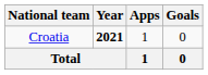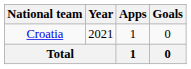Croatia | Year: bold -> normal
